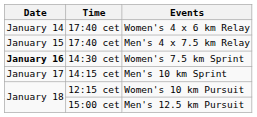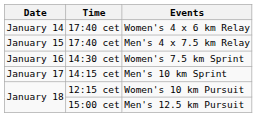Women's 7.5 km Sprint | Date: bold -> normal
